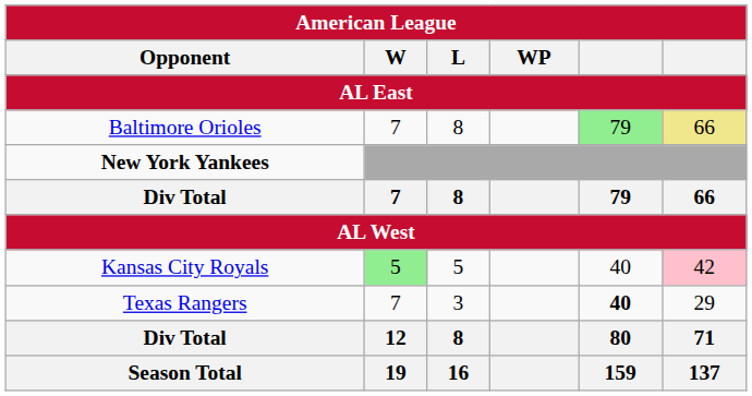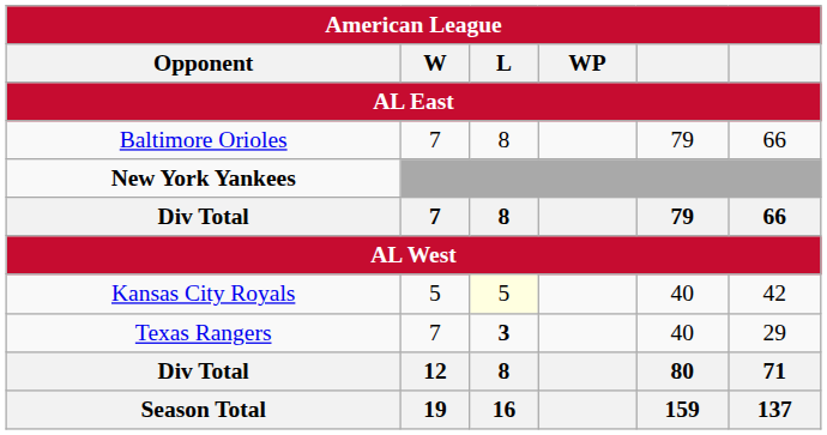Baltimore Orioles | column 5: lightgreen background -> no background
Baltimore Orioles | column 6: khaki background -> no background
Kansas City Royals | W: lightgreen background -> no background
Kansas City Royals | L: no background -> lightyellow background
Kansas City Royals | column 6: pink background -> no background
Texas Rangers | L: normal -> bold
Texas Rangers | column 5: bold -> normal
